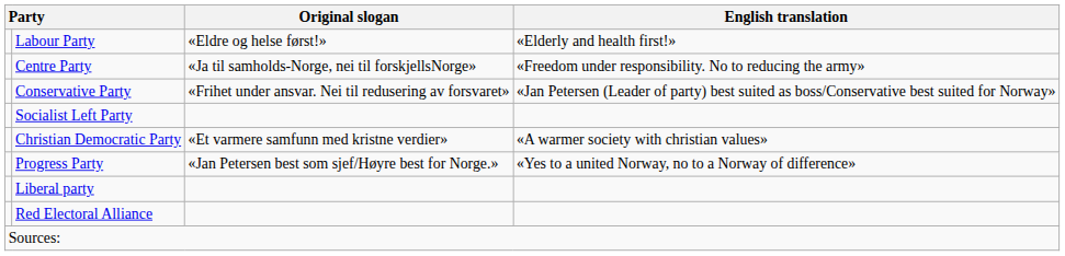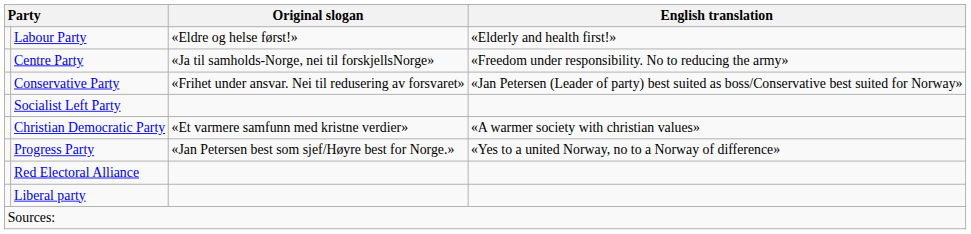rows swapped: Liberal party <-> Red Electoral Alliance
